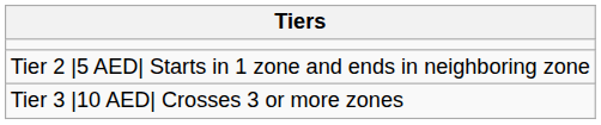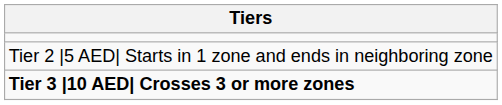row 4 | column 1: normal -> bold
